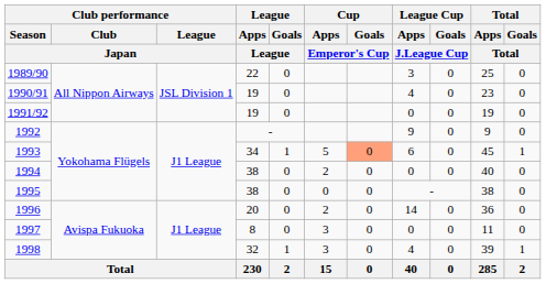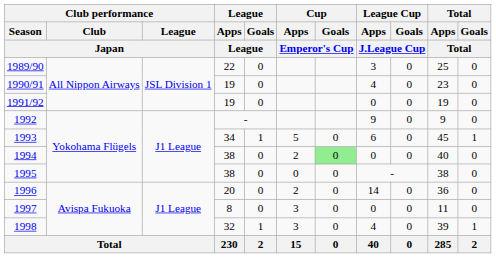1993 | Cup / Goals / Emperor's Cup: lightsalmon background -> no background
1994 | Cup / Goals / Emperor's Cup: no background -> lightgreen background
